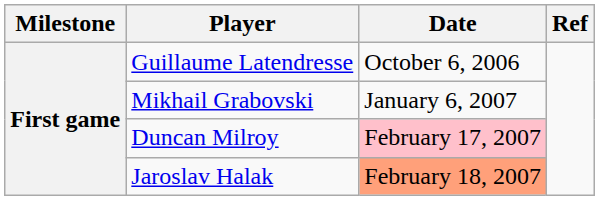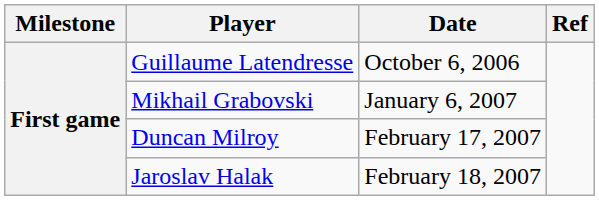Duncan Milroy | Date: pink background -> no background
Jaroslav Halak | Date: lightsalmon background -> no background
